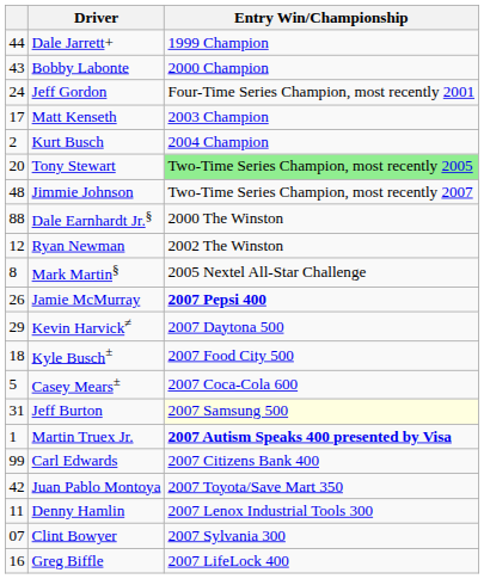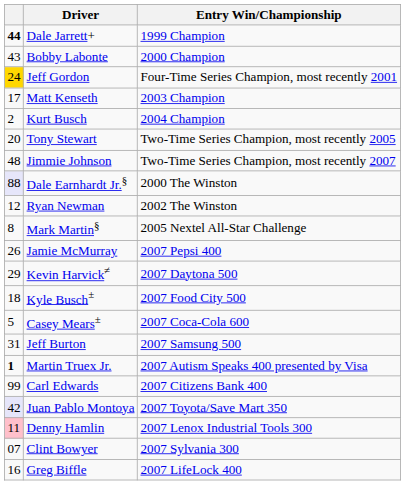Dale Jarrett+ | column 1: normal -> bold
Jeff Gordon | column 1: no background -> gold background
Tony Stewart | Entry Win/Championship: lightgreen background -> no background
Dale Earnhardt Jr.§ | column 1: no background -> lavender background
Jamie McMurray | Entry Win/Championship: bold -> normal
Jeff Burton | Entry Win/Championship: lightyellow background -> no background
Martin Truex Jr. | column 1: normal -> bold
Martin Truex Jr. | Entry Win/Championship: bold -> normal
Juan Pablo Montoya | column 1: no background -> lavender background
Denny Hamlin | column 1: no background -> pink background
